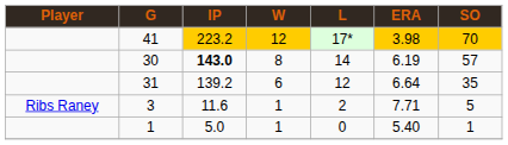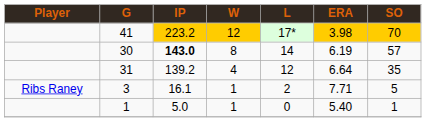31 | W: 6 -> 4
3 | IP: 11.6 -> 16.1
